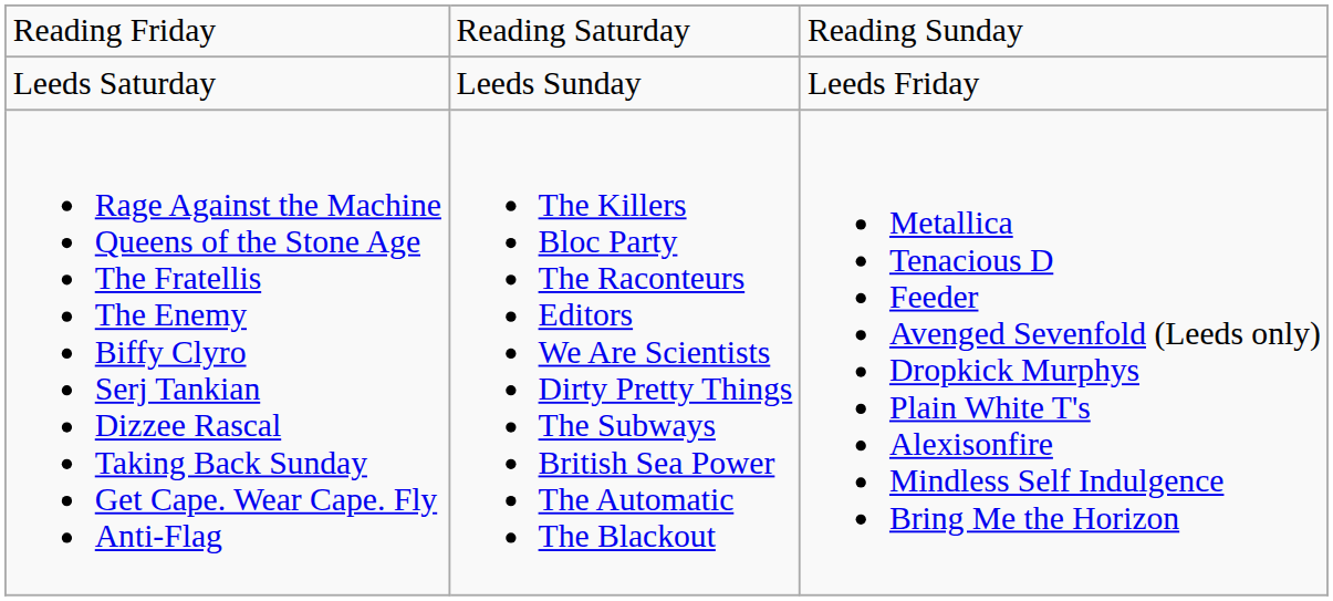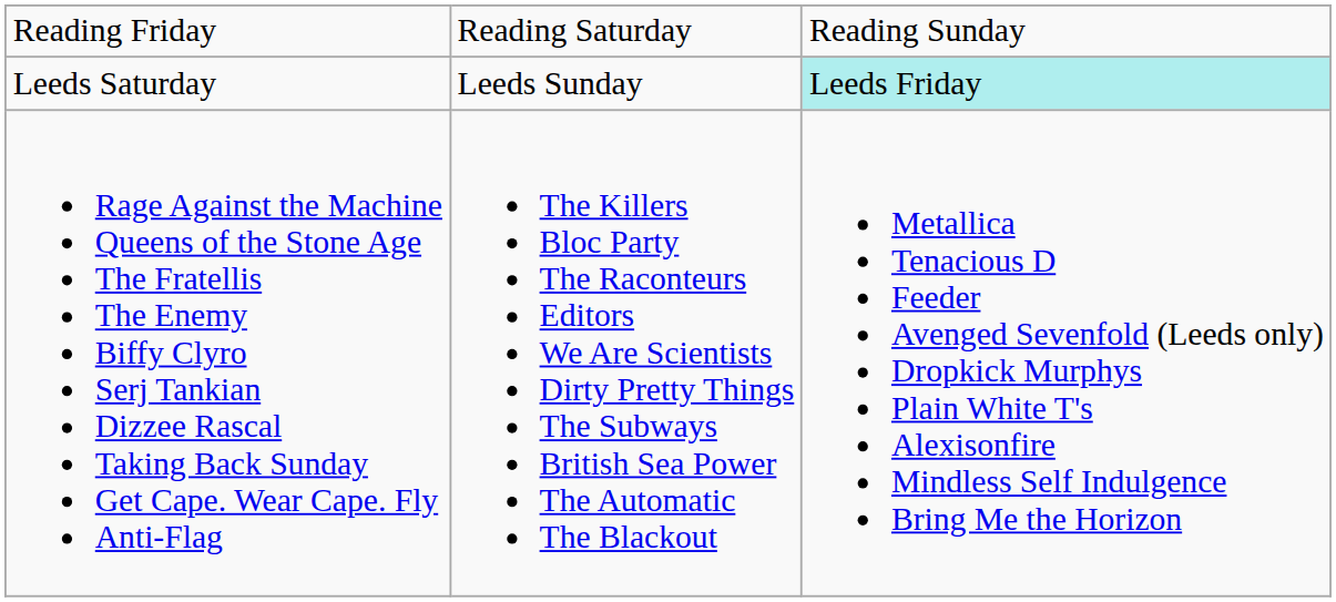Leeds Saturday | column 3: no background -> paleturquoise background
